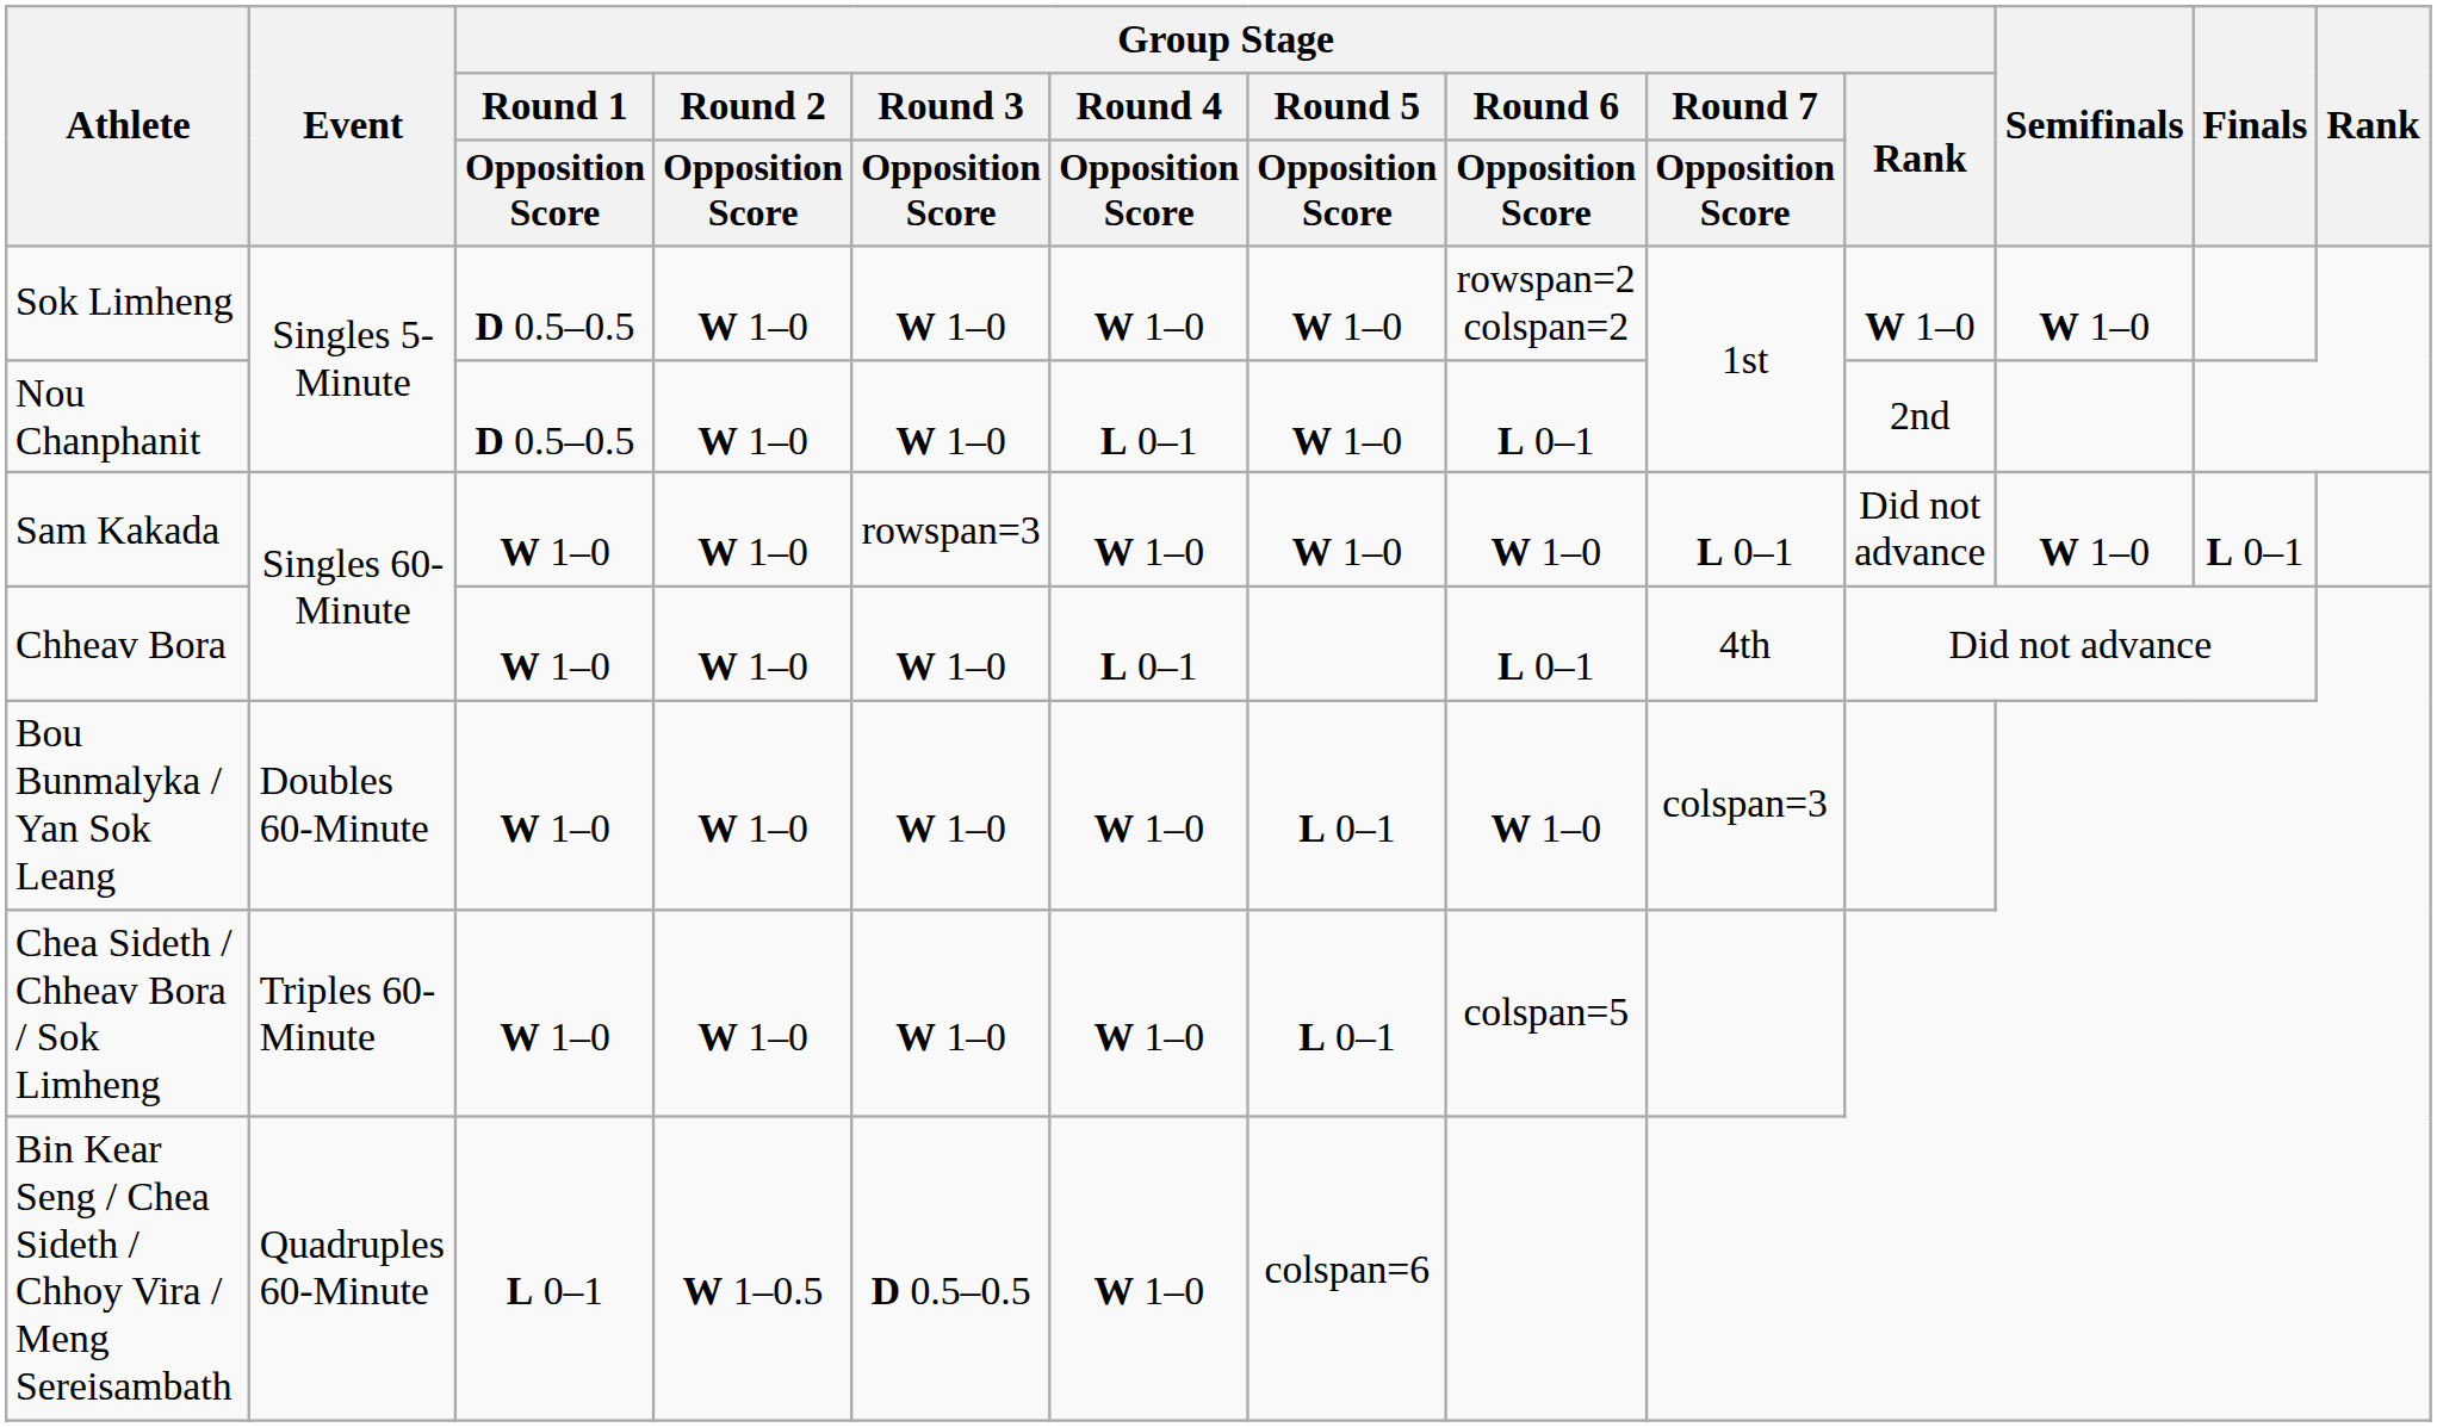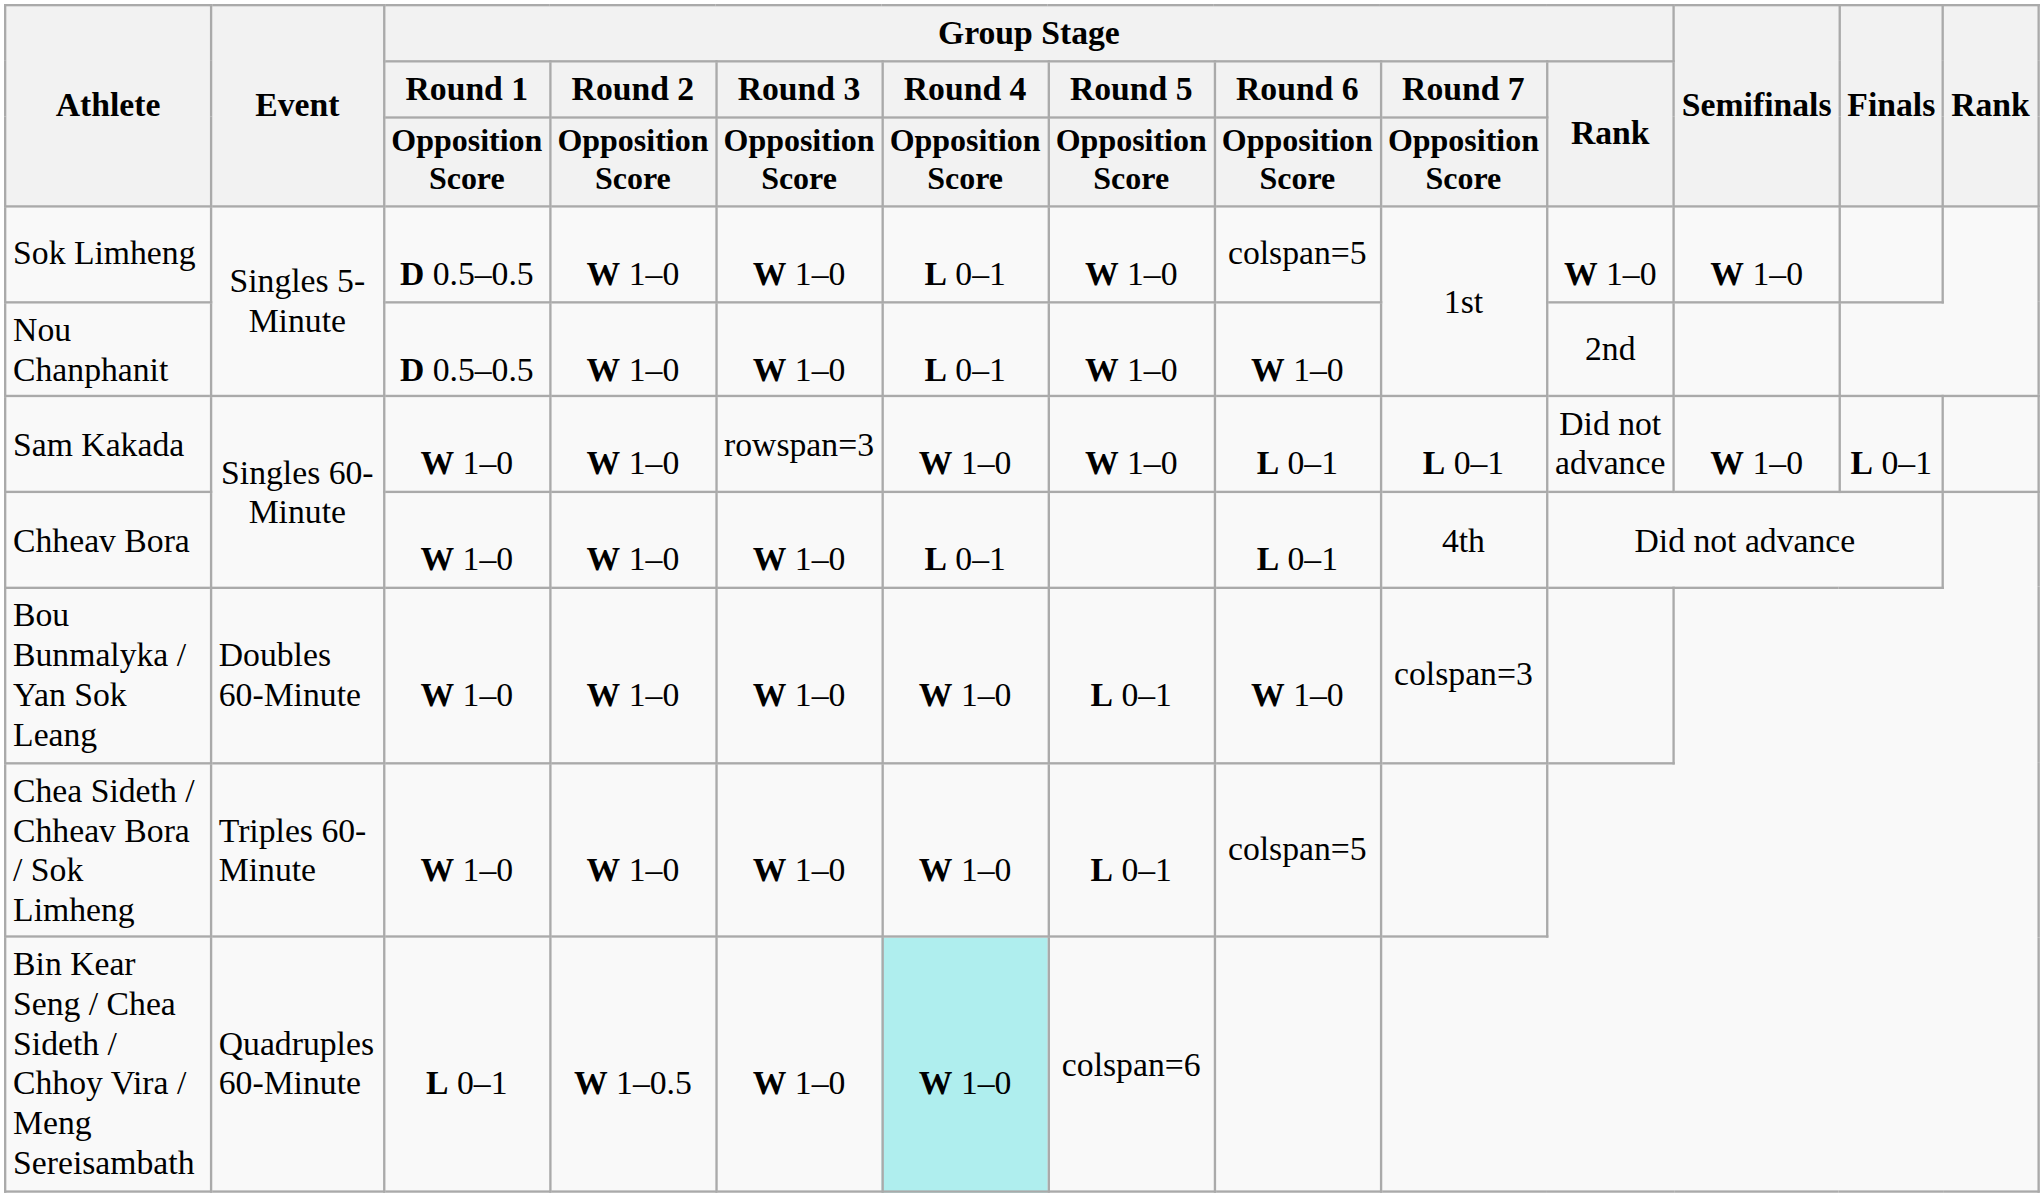Sok Limheng | Group Stage / Round 4 / Opposition Score: W 1–0 -> L 0–1
Sok Limheng | Group Stage / Round 6 / Opposition Score: rowspan=2 colspan=2 -> colspan=5
Nou Chanphanit | Group Stage / Round 6 / Opposition Score: L 0–1 -> W 1–0
Sam Kakada | Group Stage / Round 6 / Opposition Score: W 1–0 -> L 0–1
Bin Kear Seng / Chea Sideth / Chhoy Vira / Meng Sereisambath | Group Stage / Round 3 / Opposition Score: D 0.5–0.5 -> W 1–0
Bin Kear Seng / Chea Sideth / Chhoy Vira / Meng Sereisambath | Group Stage / Round 4 / Opposition Score: no background -> paleturquoise background
